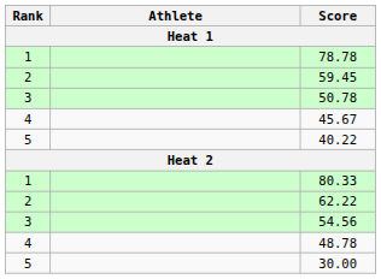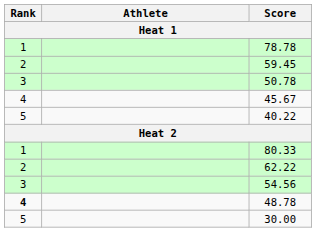48.78 | Rank: normal -> bold
